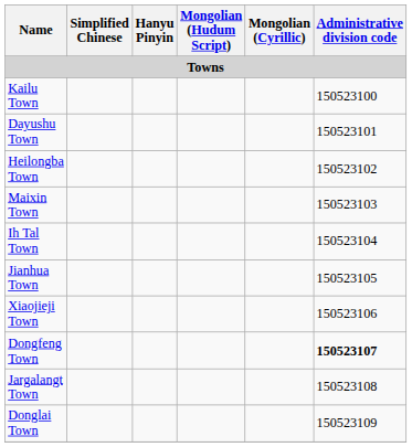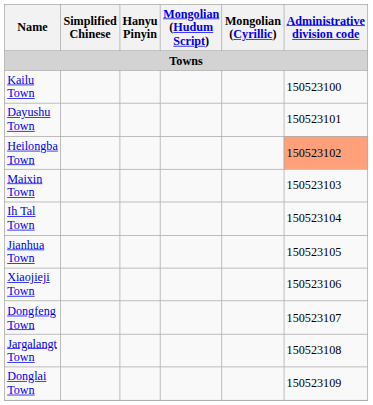Heilongba Town | Administrative division code: no background -> lightsalmon background
Dongfeng Town | Administrative division code: bold -> normal
